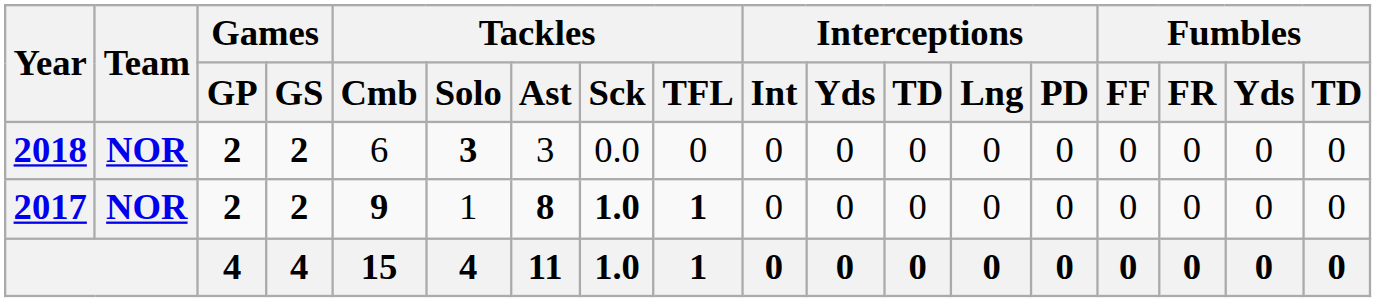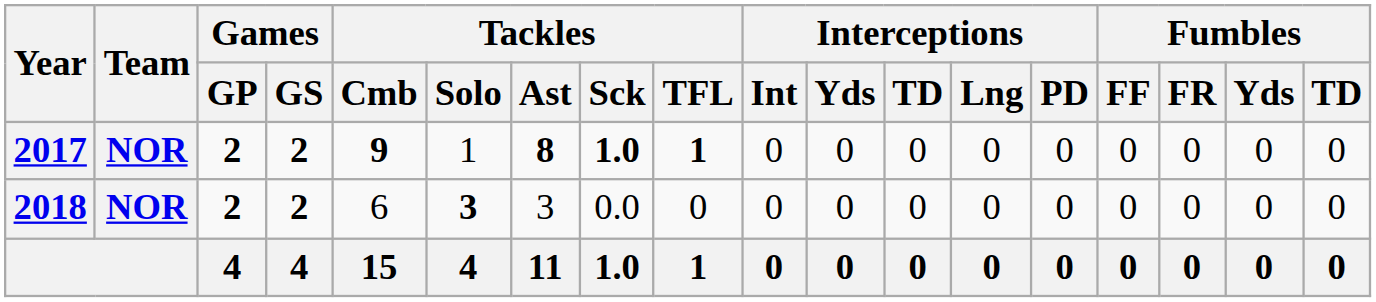rows swapped: 2017 <-> 2018
